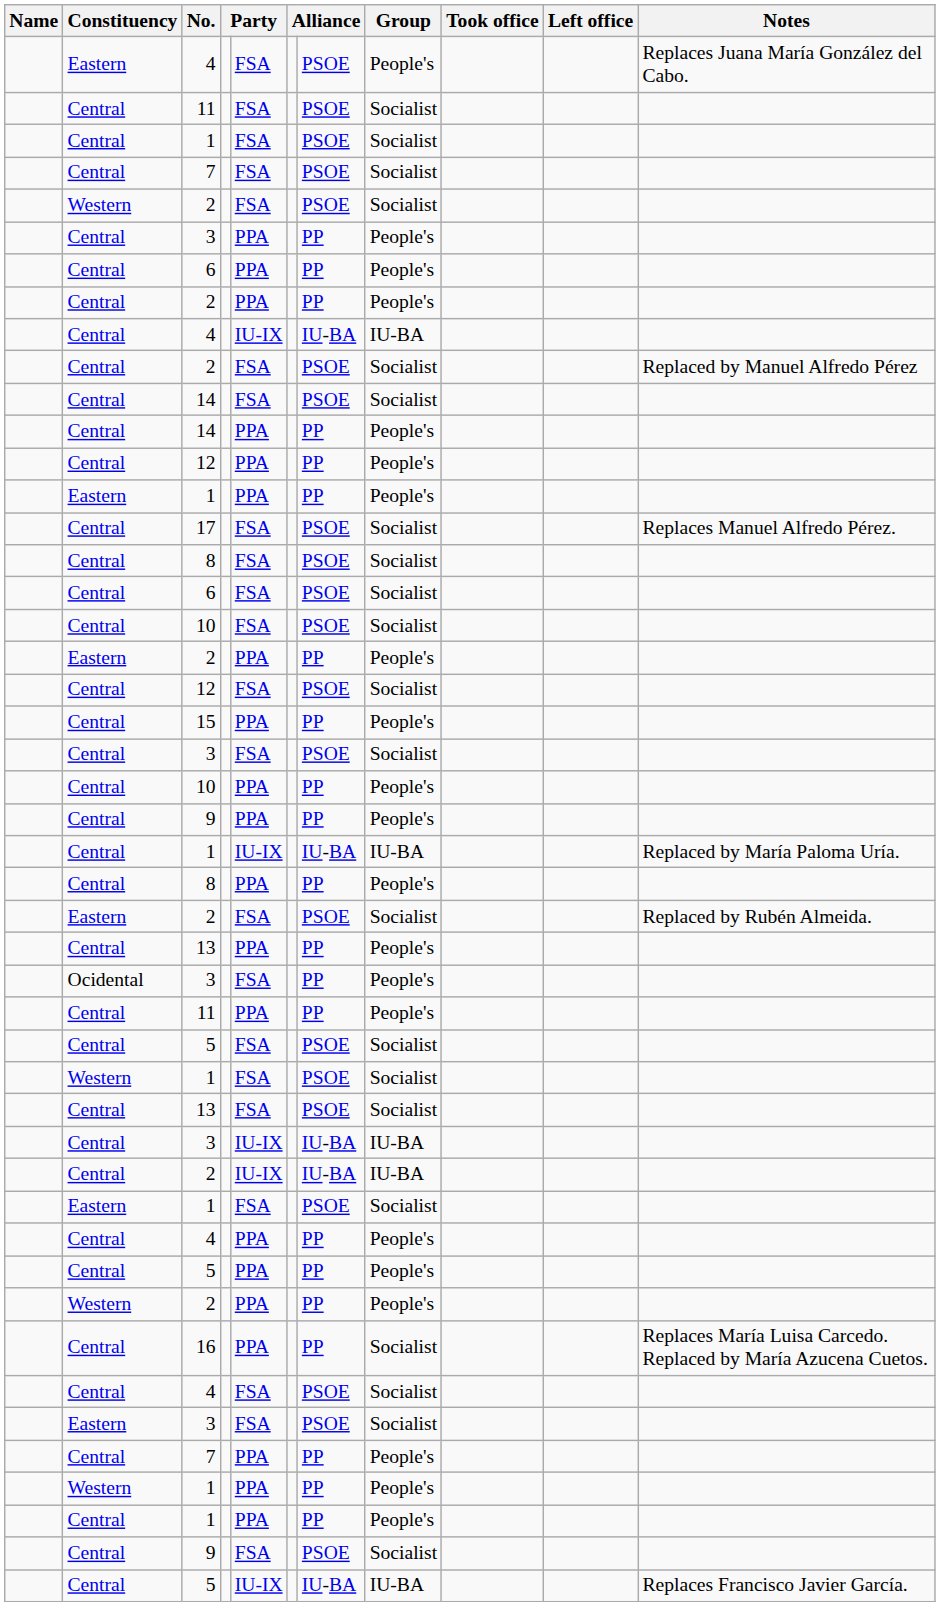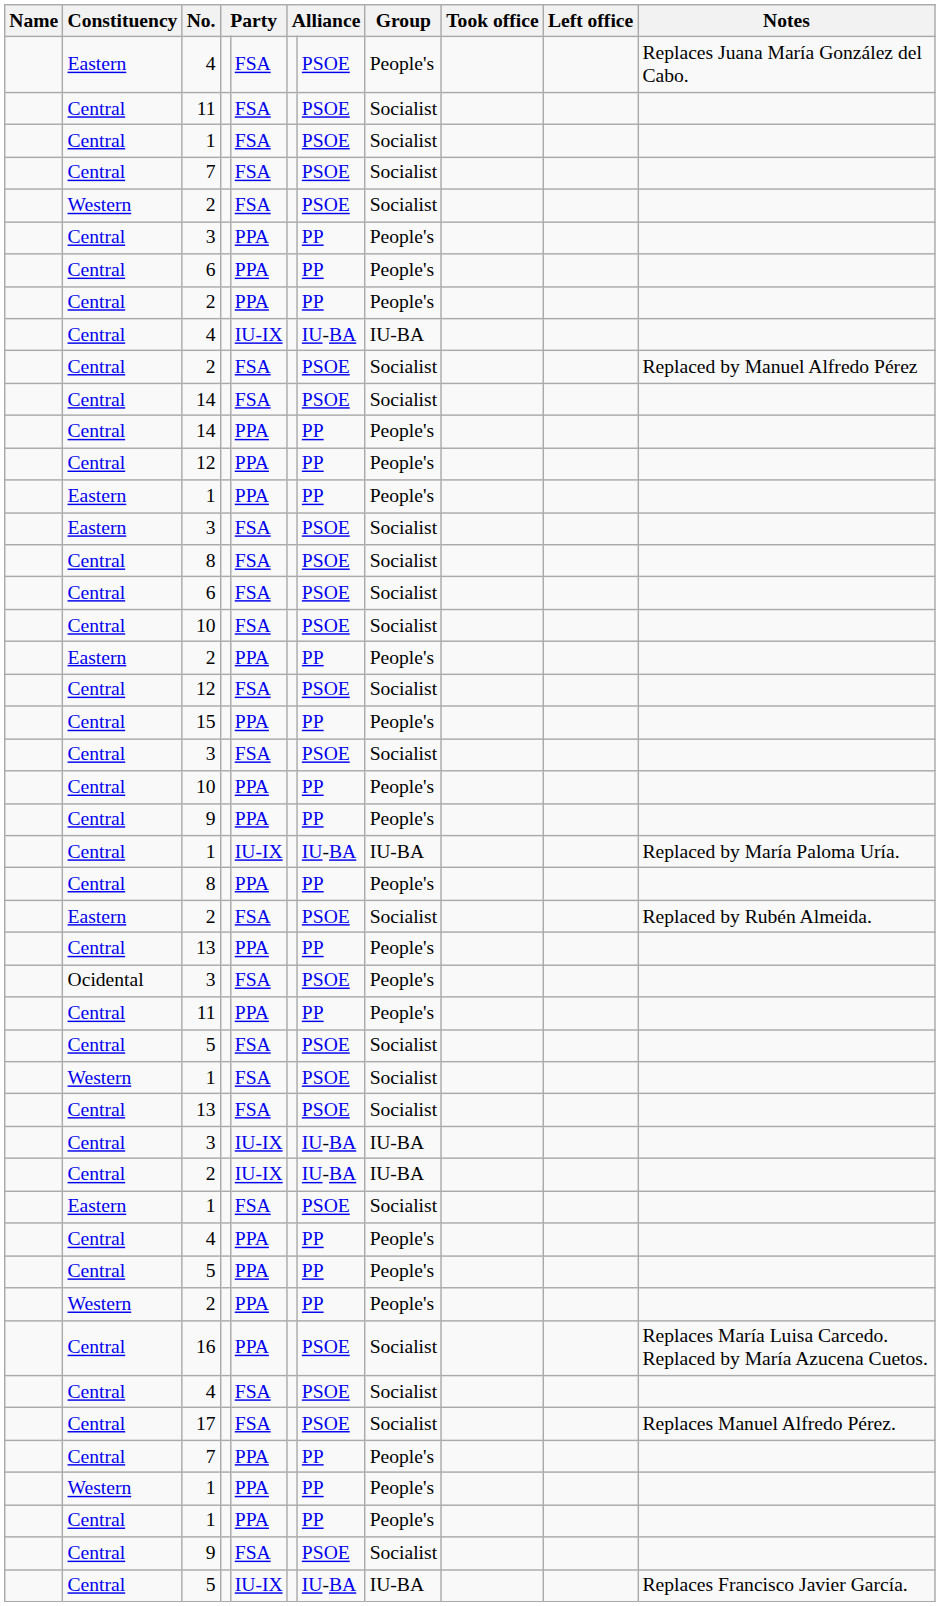rows swapped: 17 <-> Eastern / 3
Ocidental / 3 | column 7: PP -> PSOE
16 | column 7: PP -> PSOE
